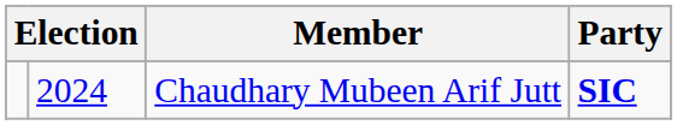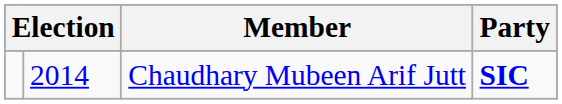Chaudhary Mubeen Arif Jutt | column 2: 2024 -> 2014
